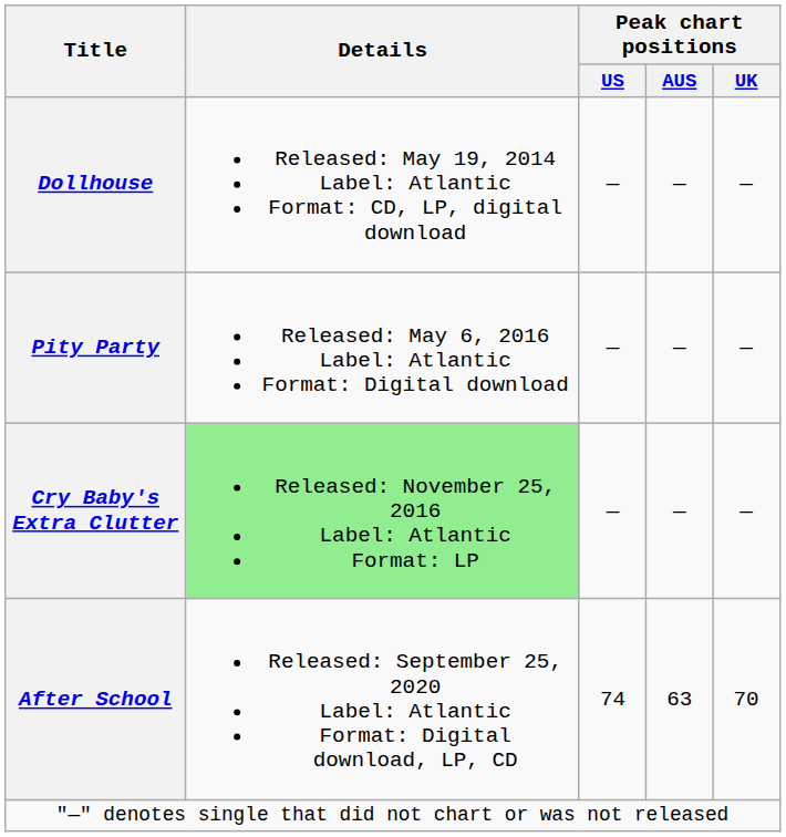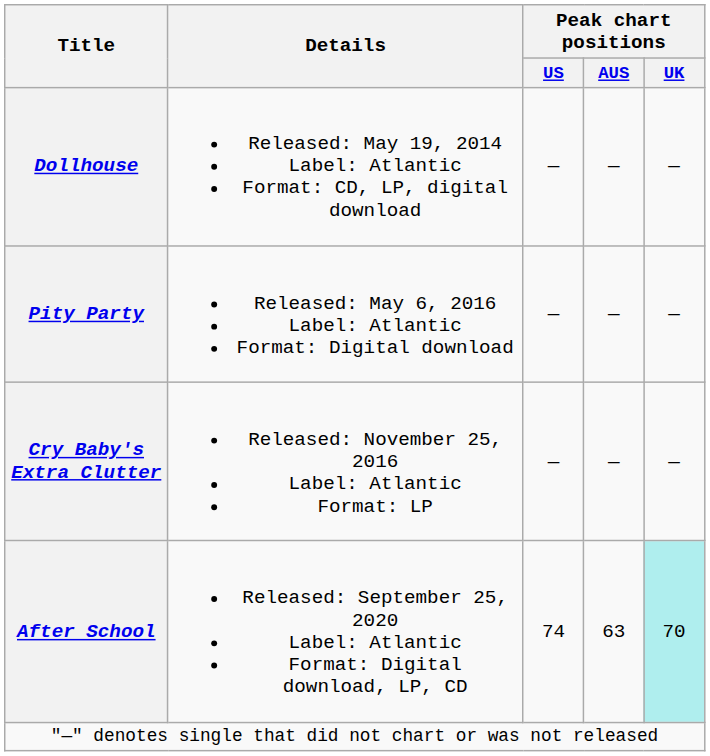Cry Baby's Extra Clutter | Details: lightgreen background -> no background
After School | Peak chart positions / UK: no background -> paleturquoise background
